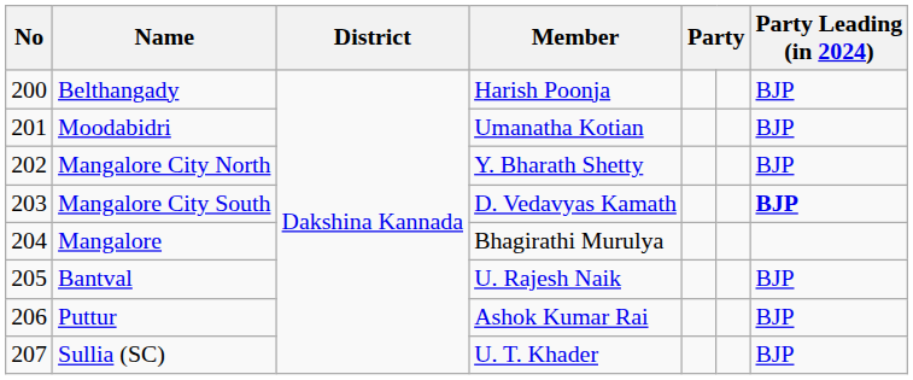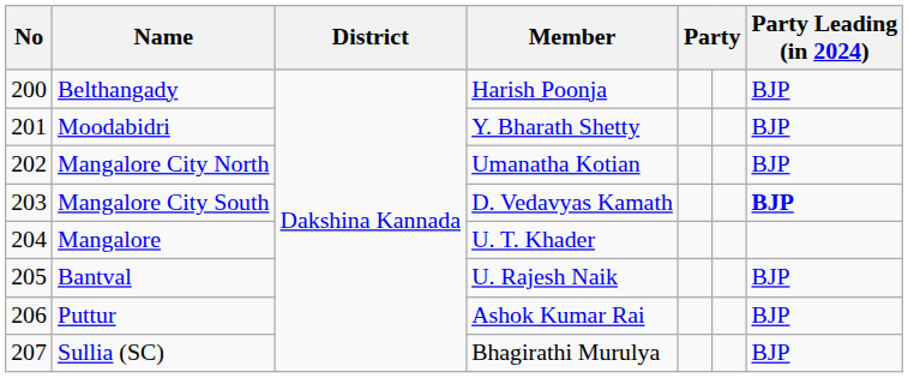Moodabidri | Member: Umanatha Kotian -> Y. Bharath Shetty
Mangalore City North | Member: Y. Bharath Shetty -> Umanatha Kotian
Mangalore | Member: Bhagirathi Murulya -> U. T. Khader
Sullia (SC) | Member: U. T. Khader -> Bhagirathi Murulya
